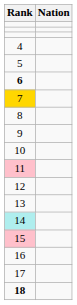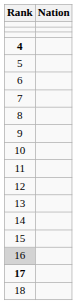row 5 | Rank: normal -> bold
row 7 | Rank: bold -> normal
row 8 | Rank: gold background -> no background
row 12 | Rank: pink background -> no background
row 15 | Rank: paleturquoise background -> no background
row 16 | Rank: pink background -> no background
row 17 | Rank: no background -> lightgrey background
row 18 | Rank: normal -> bold
row 19 | Rank: bold -> normal
